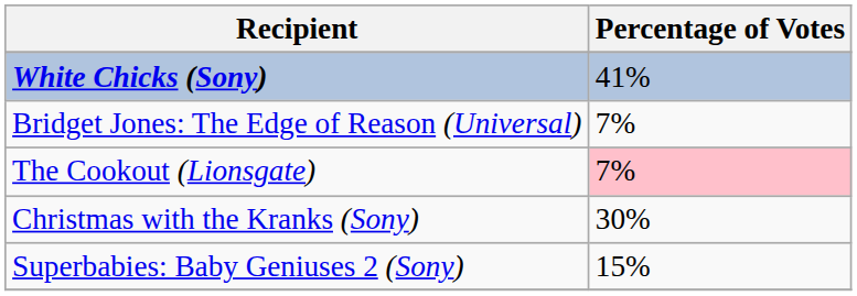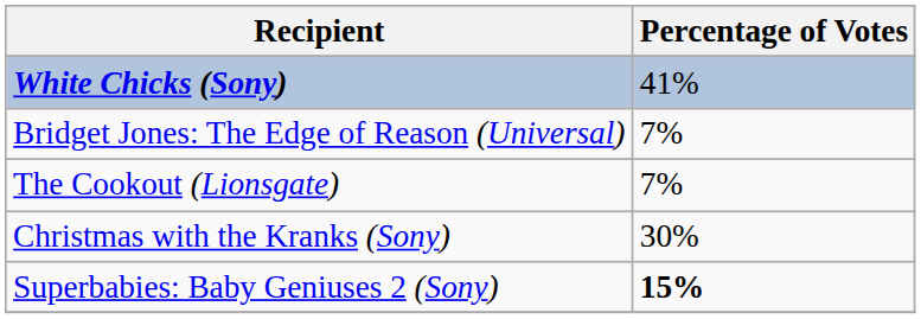The Cookout (Lionsgate) | Percentage of Votes: pink background -> no background
Superbabies: Baby Geniuses 2 (Sony) | Percentage of Votes: normal -> bold
